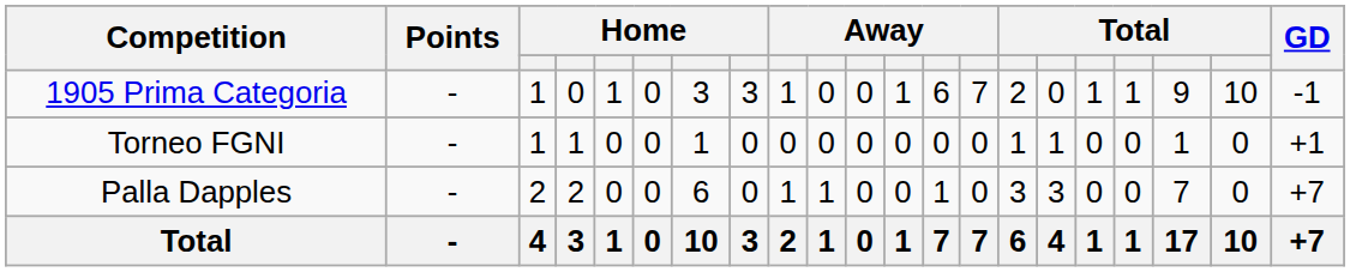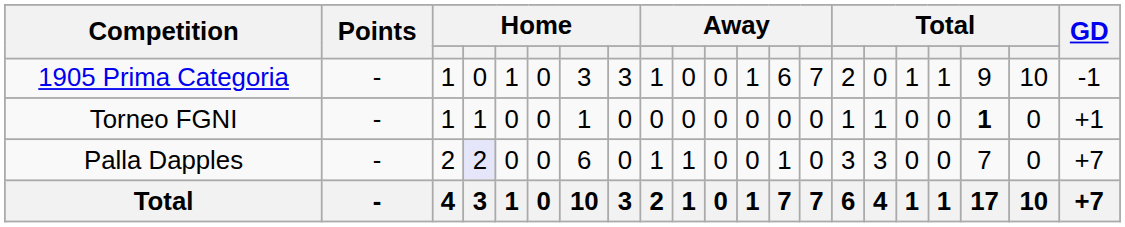Torneo FGNI | column 19: normal -> bold
Palla Dapples | column 4: no background -> lavender background
